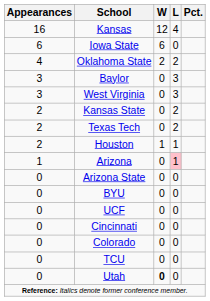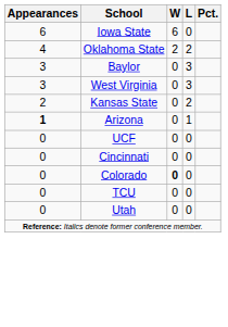- row: 16 | Kansas | 12 | 4
- row: 2 | Texas Tech | 0 | 2
- row: 2 | Houston | 1 | 1
Arizona | Appearances: normal -> bold
Arizona | L: pink background -> no background
- row: 0 | Arizona State | 0 | 0
- row: 0 | BYU | 0 | 0
Colorado | W: normal -> bold
Utah | W: bold -> normal
